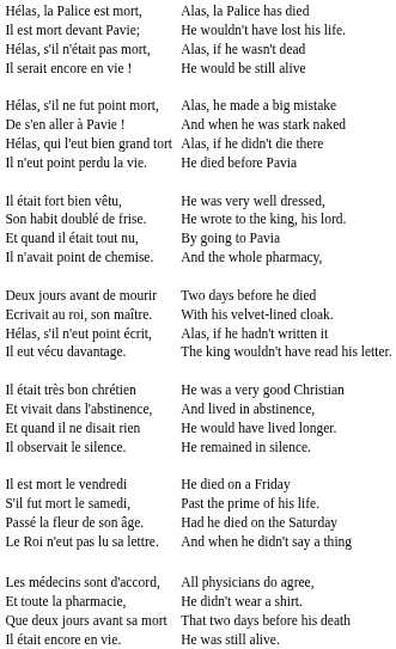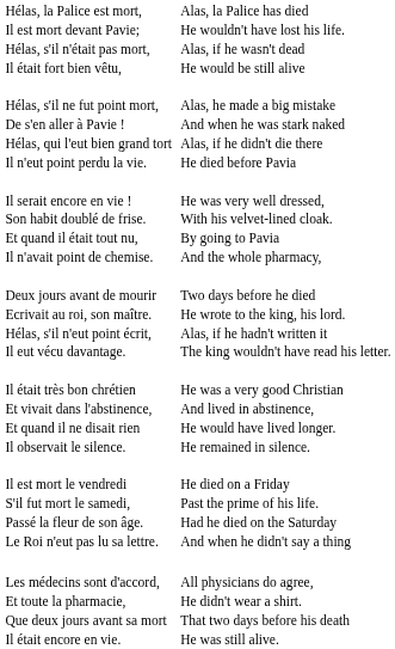row 4 | column 1: Il serait encore en vie ! -> Il était fort bien vêtu,
row 9 | column 1: Il était fort bien vêtu, -> Il serait encore en vie !
row 10 | column 2: He wrote to the king, his lord. -> With his velvet-lined cloak.
row 14 | column 2: With his velvet-lined cloak. -> He wrote to the king, his lord.
